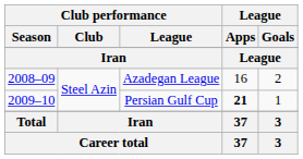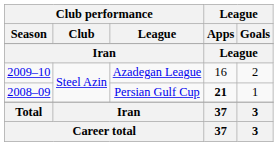Azadegan League | Club performance / Season: 2008–09 -> 2009–10
Persian Gulf Cup | Club performance / Season: 2009–10 -> 2008–09
